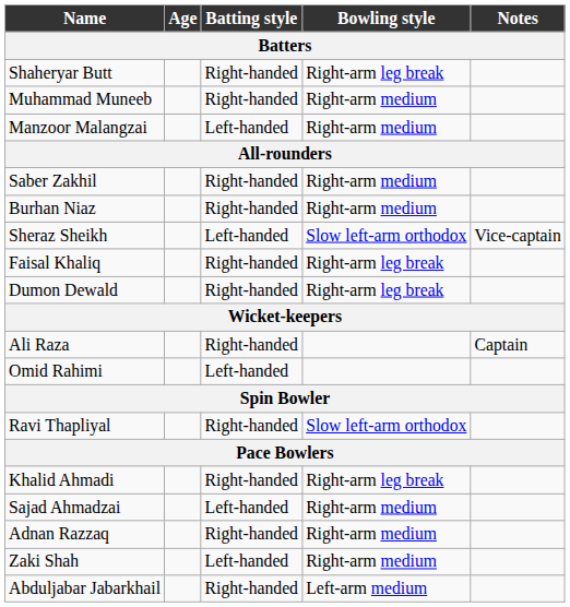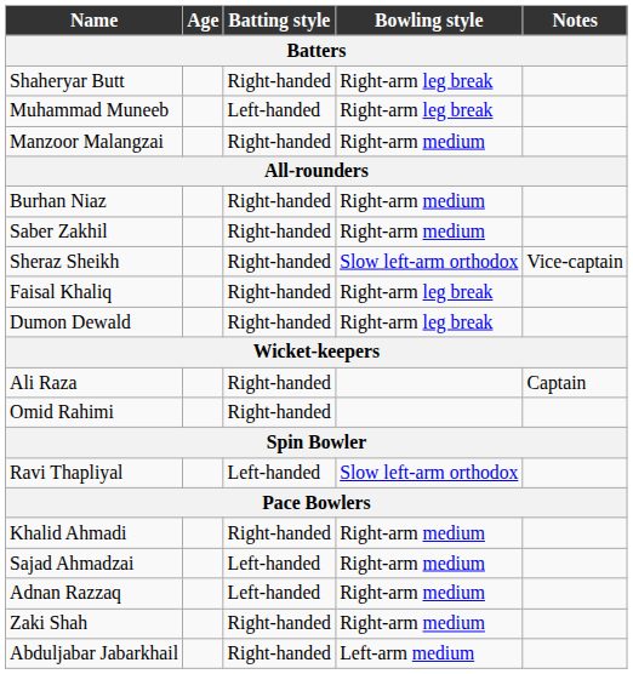Muhammad Muneeb | Batting style: Right-handed -> Left-handed
Muhammad Muneeb | Bowling style: Right-arm medium -> Right-arm leg break
Manzoor Malangzai | Batting style: Left-handed -> Right-handed
rows swapped: Saber Zakhil <-> Burhan Niaz
Sheraz Sheikh | Batting style: Left-handed -> Right-handed
Omid Rahimi | Batting style: Left-handed -> Right-handed
Ravi Thapliyal | Batting style: Right-handed -> Left-handed
Khalid Ahmadi | Bowling style: Right-arm leg break -> Right-arm medium
Adnan Razzaq | Batting style: Right-handed -> Left-handed
Zaki Shah | Batting style: Left-handed -> Right-handed
